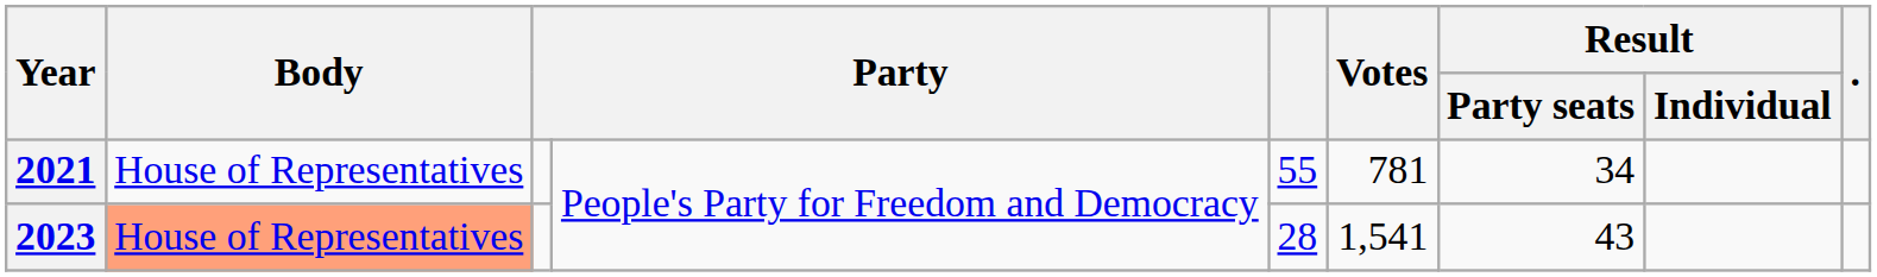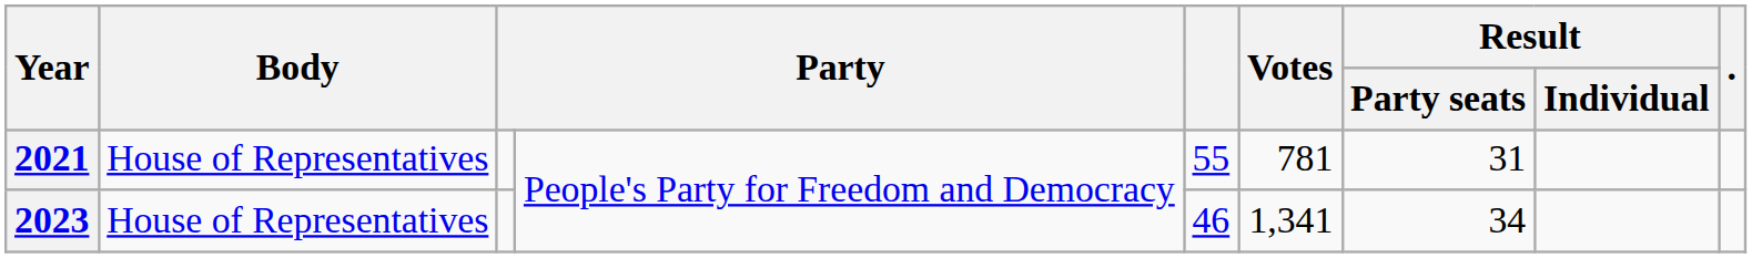2021 | Result / Party seats: 34 -> 31
2023 | Body: lightsalmon background -> no background
2023 | column 5: 28 -> 46
2023 | Votes: 1,541 -> 1,341
2023 | Result / Party seats: 43 -> 34
